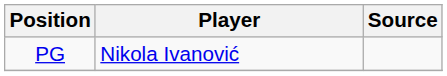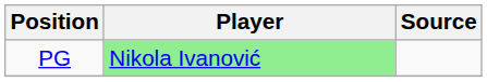PG | Player: no background -> lightgreen background
